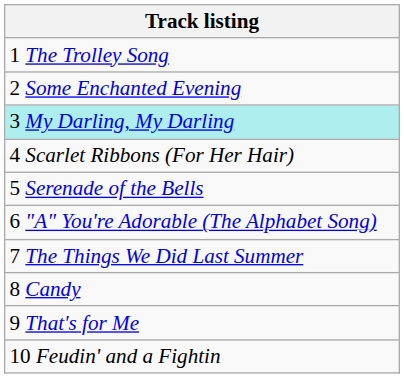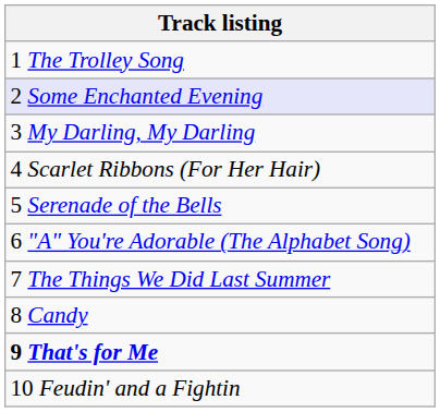row 3 | column 1: no background -> lavender background
row 4 | column 1: paleturquoise background -> no background
row 10 | column 1: normal -> bold
